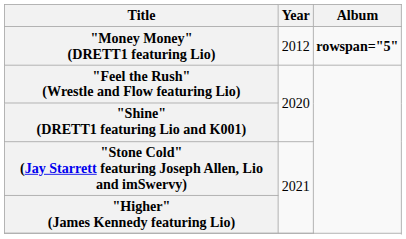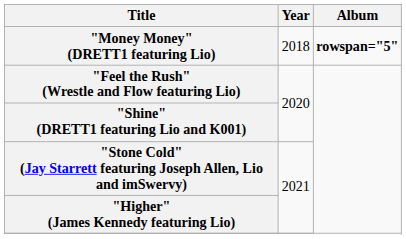"Money Money" (DRETT1 featuring Lio) | Year: 2012 -> 2018
